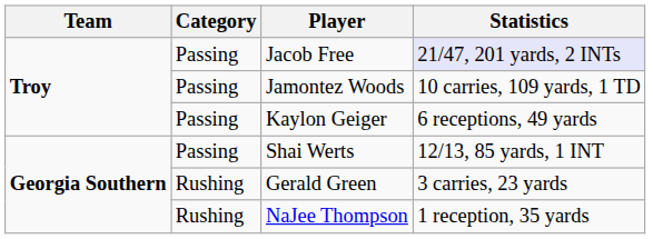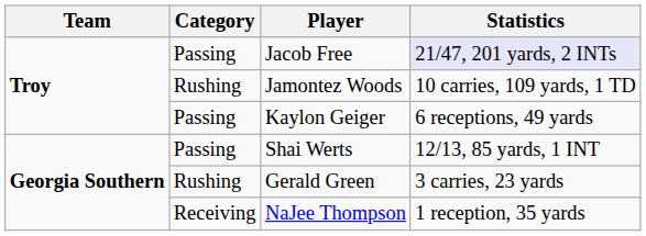Jamontez Woods | Category: Passing -> Rushing
NaJee Thompson | Category: Rushing -> Receiving
